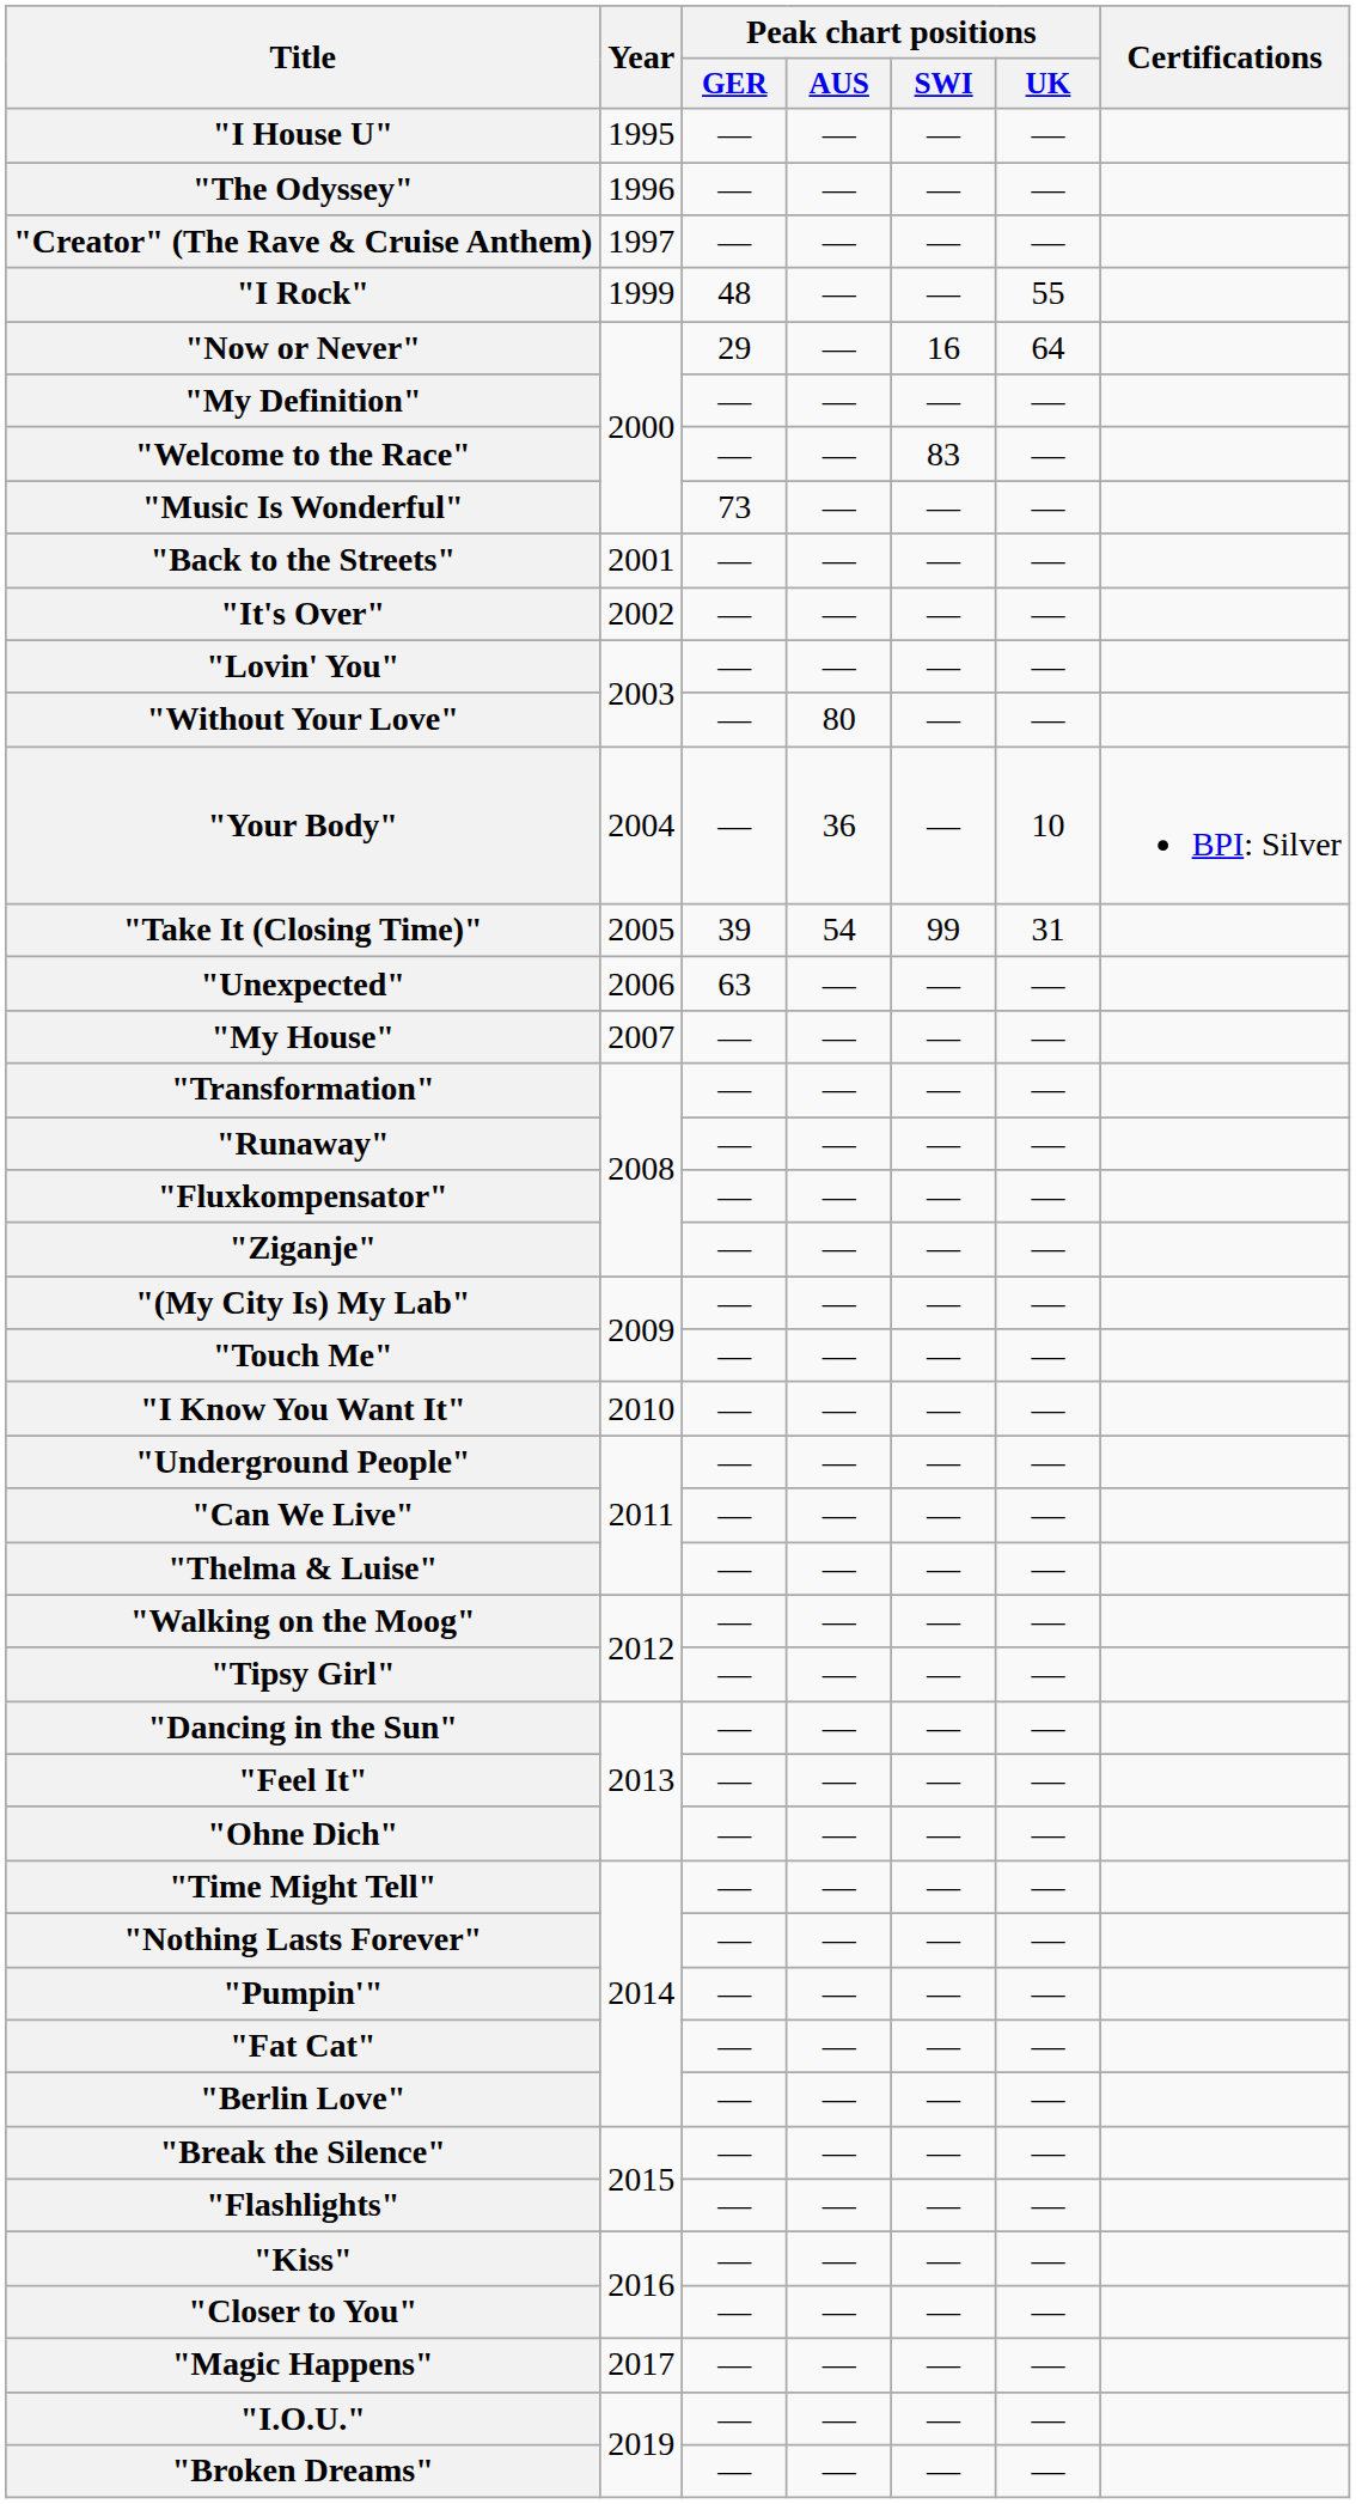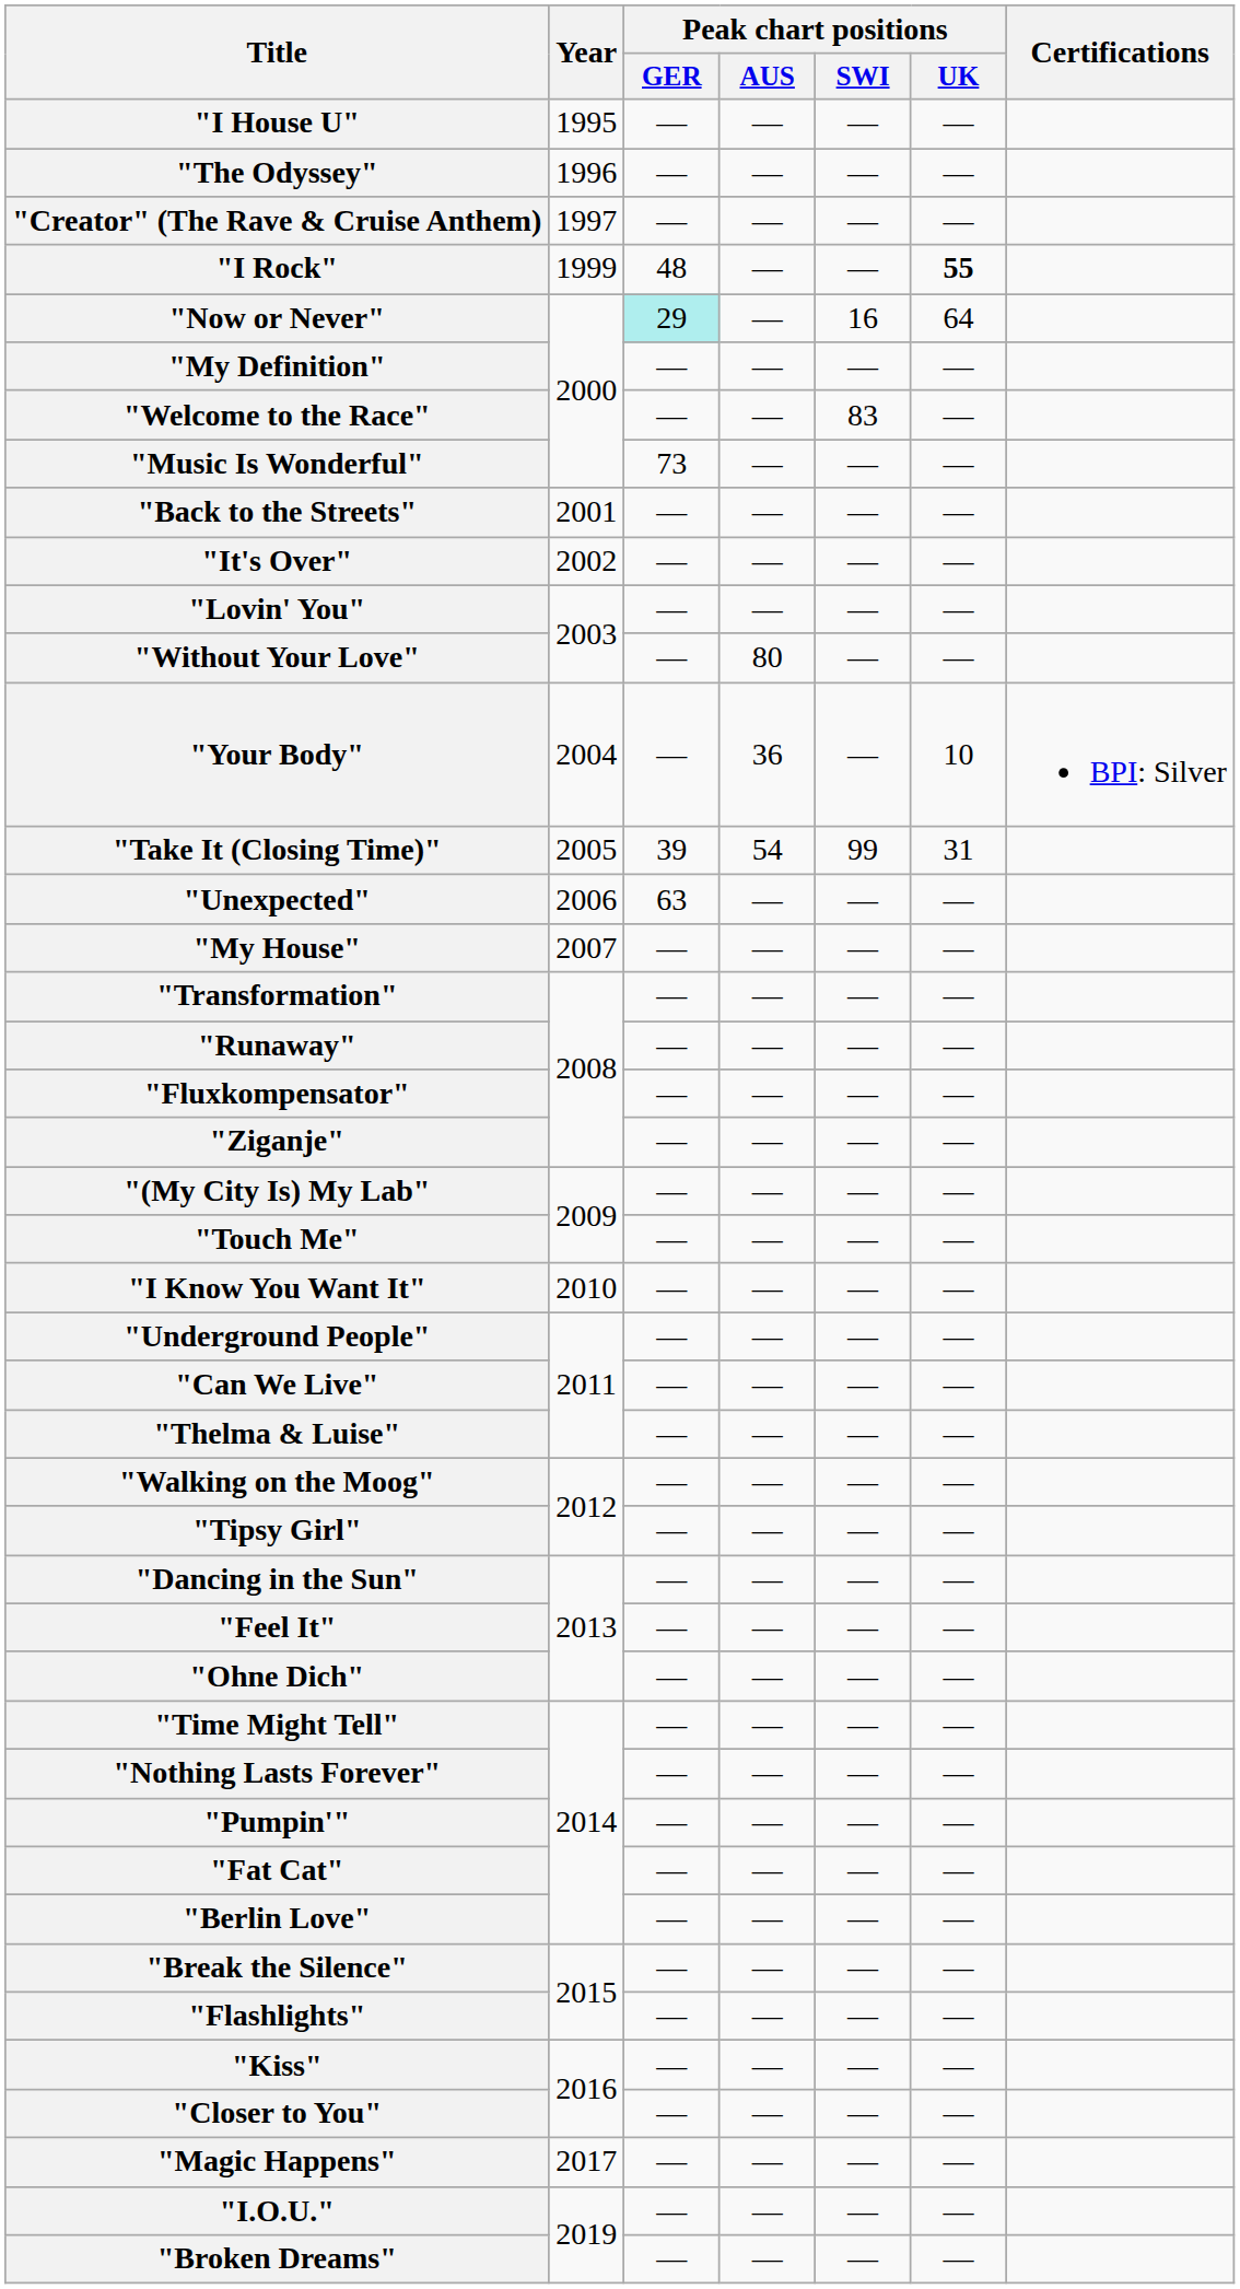"I Rock" | Peak chart positions / UK: normal -> bold
"Now or Never" | Peak chart positions / GER: no background -> paleturquoise background
